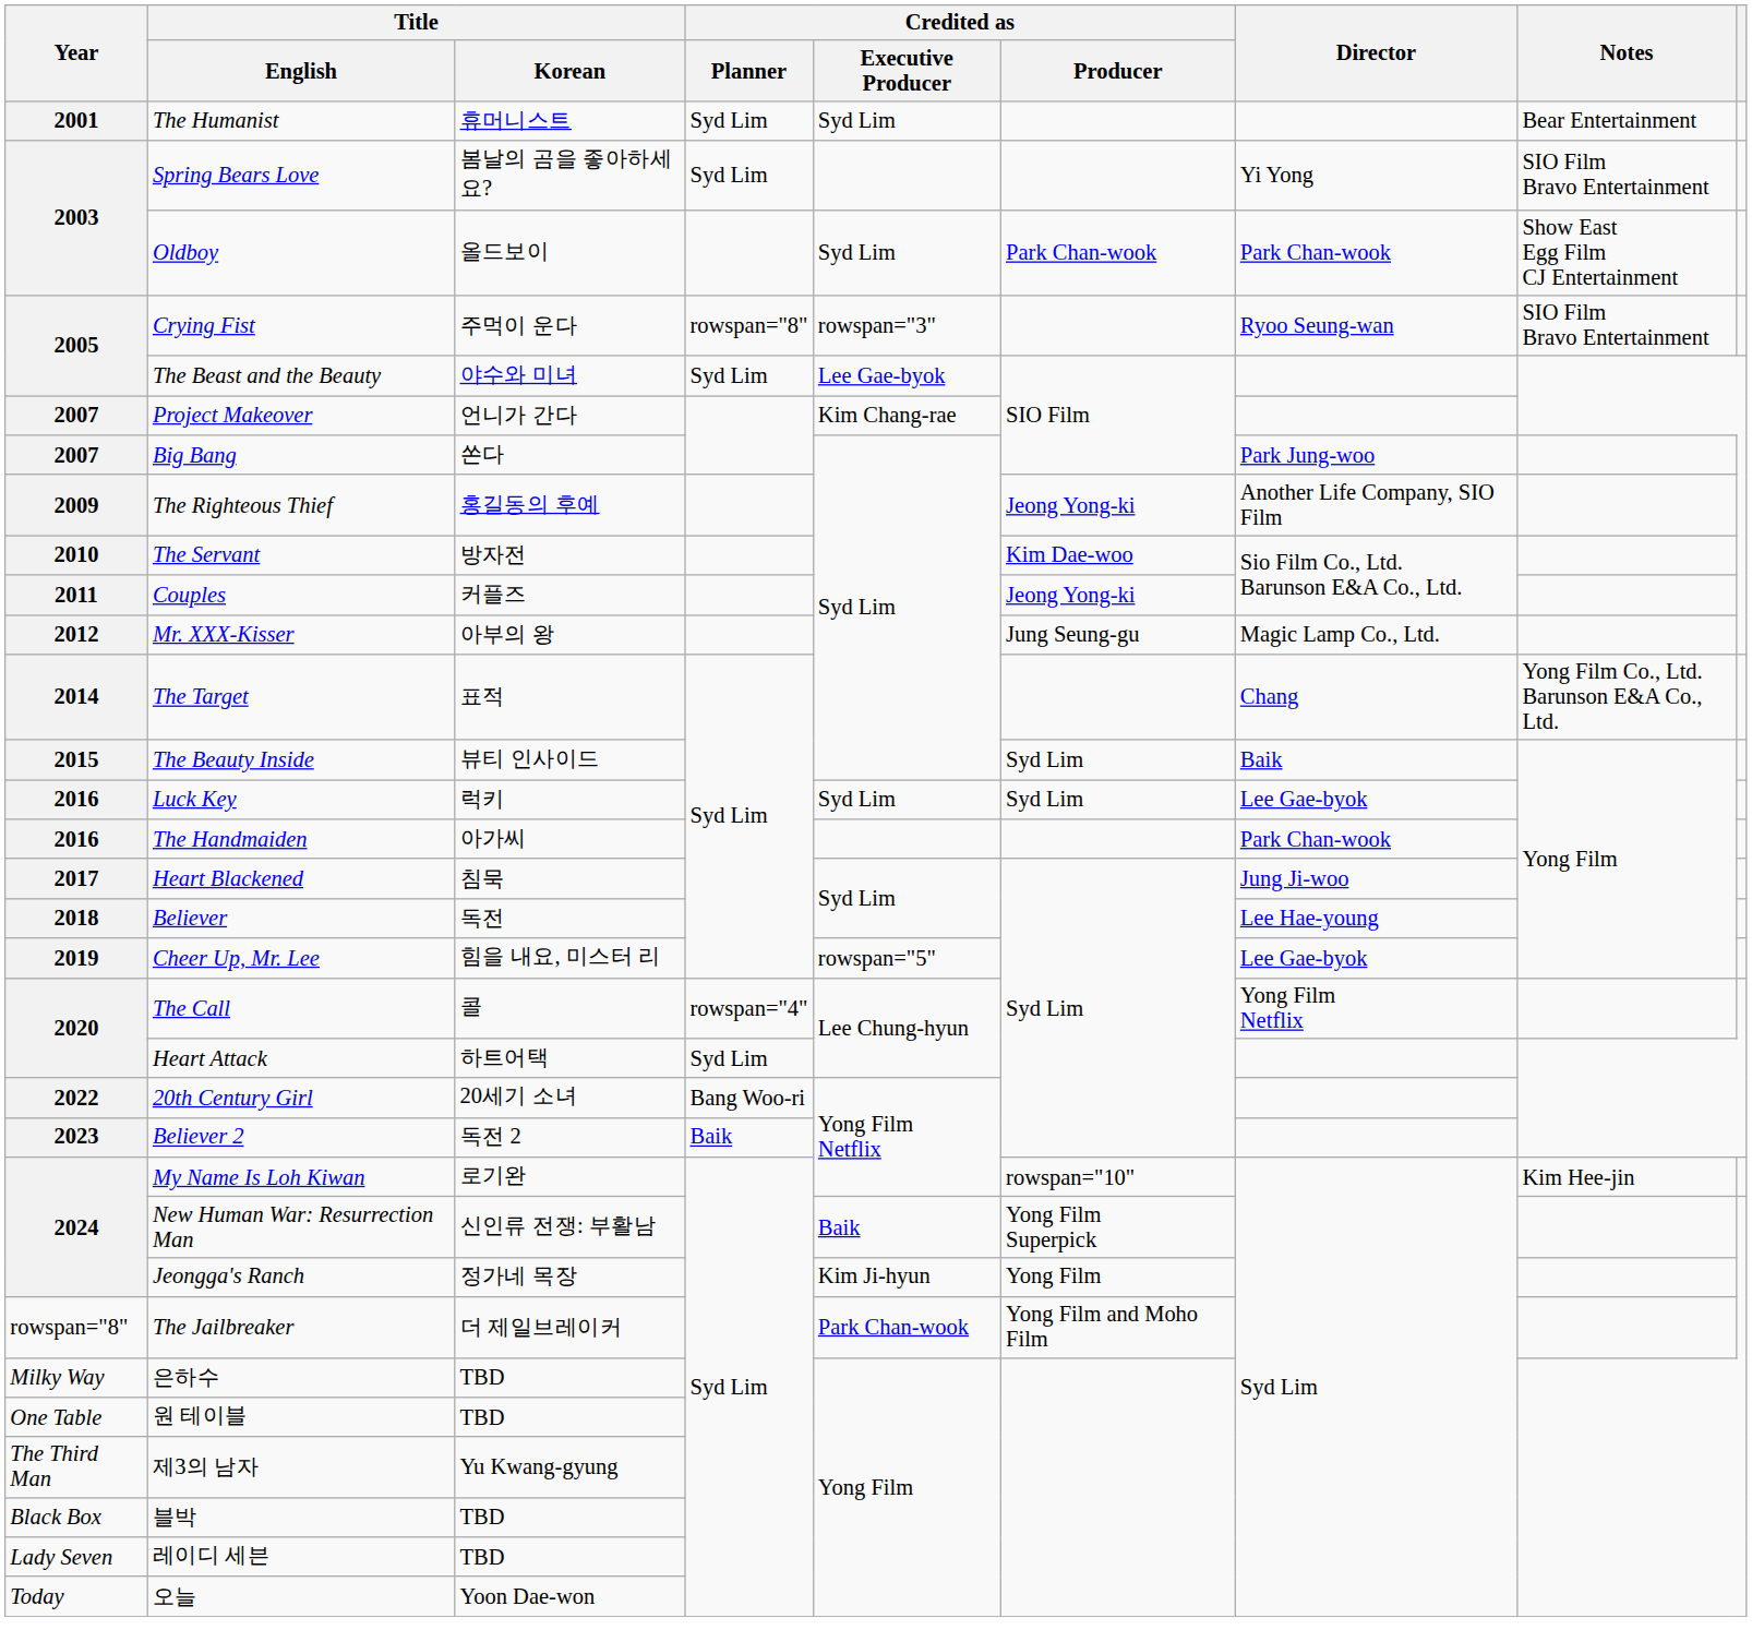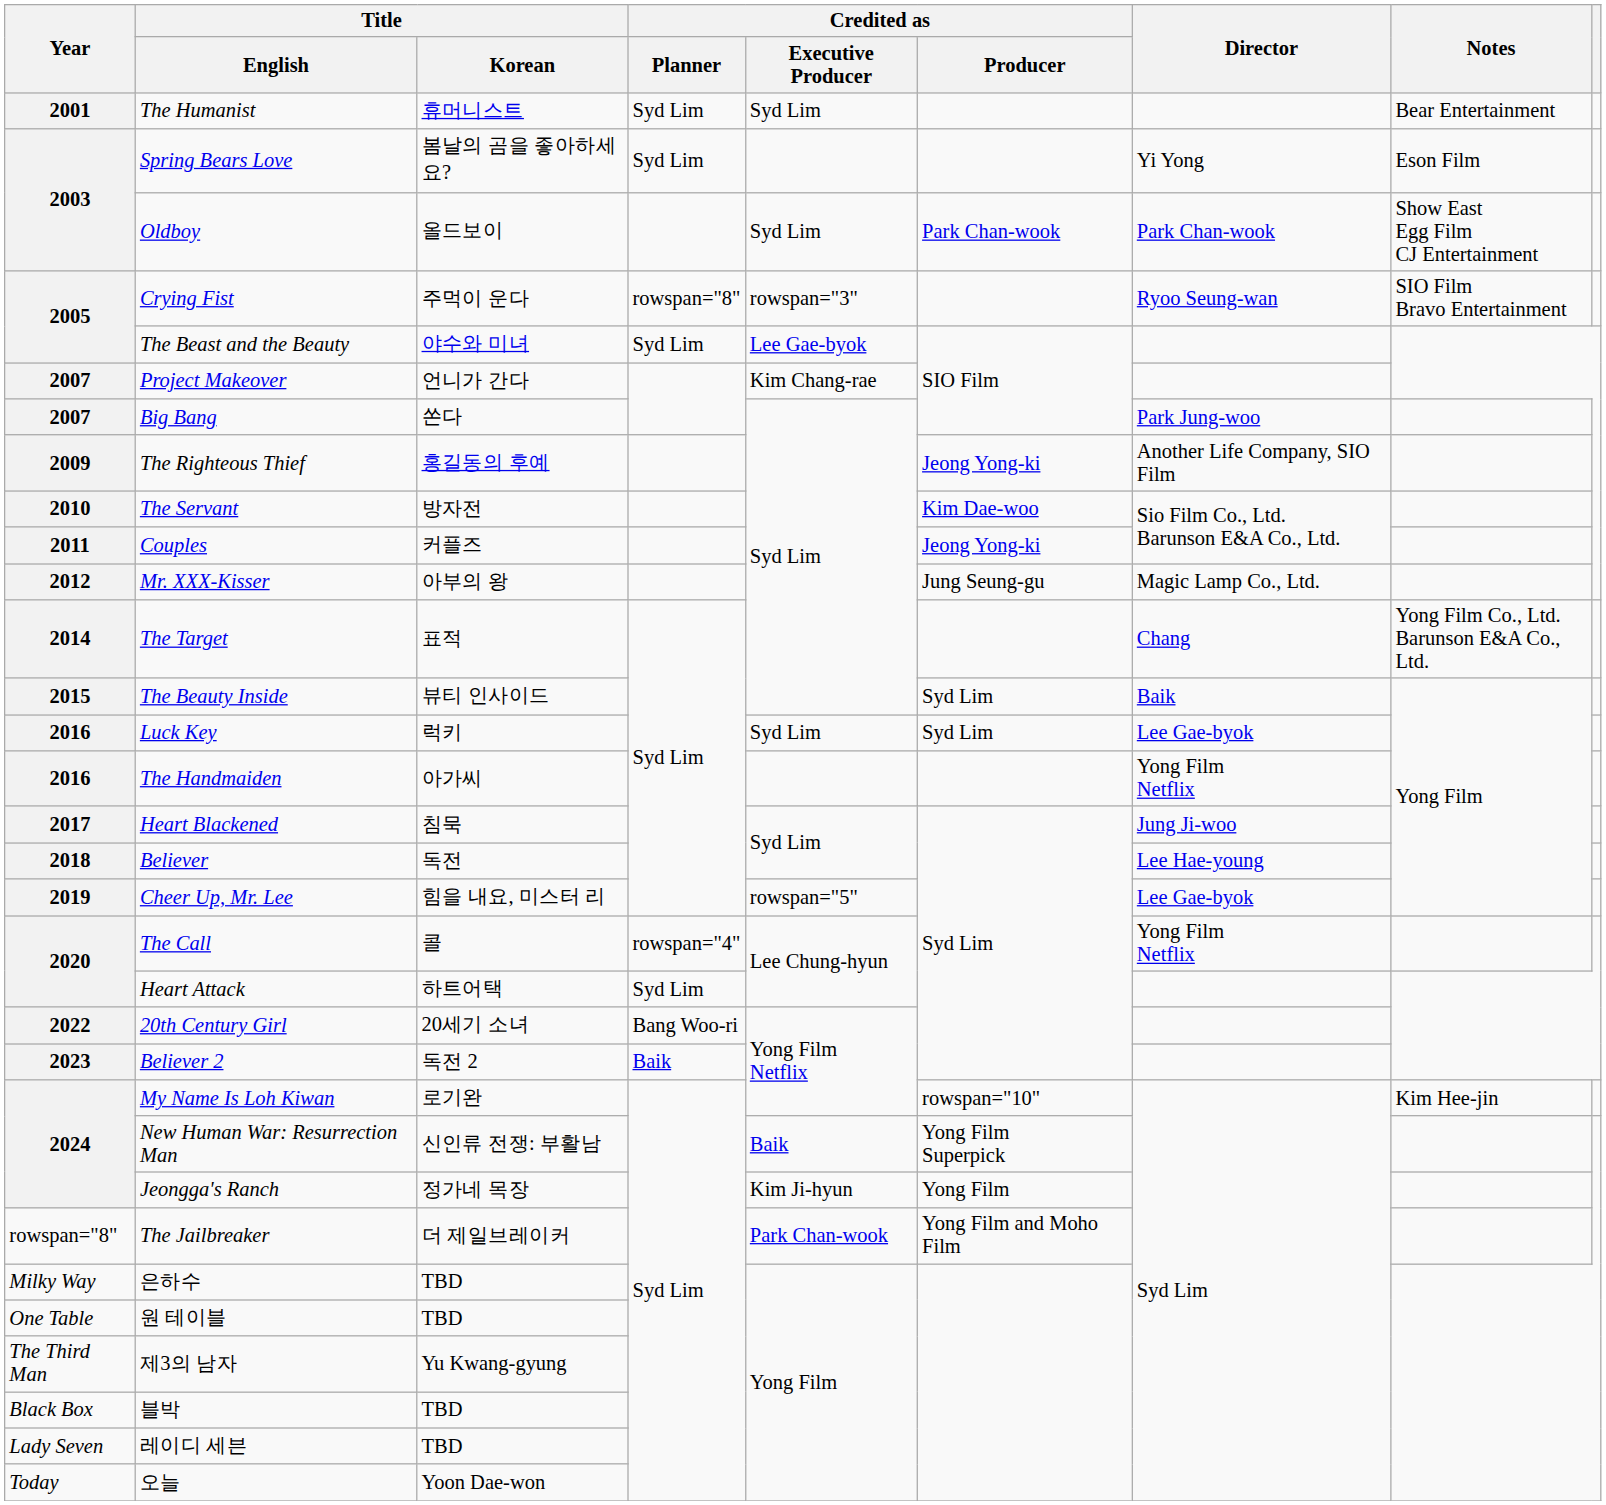Spring Bears Love | Notes: SIO Film Bravo Entertainment -> Eson Film
The Handmaiden | Director: Park Chan-wook -> Yong Film Netflix
